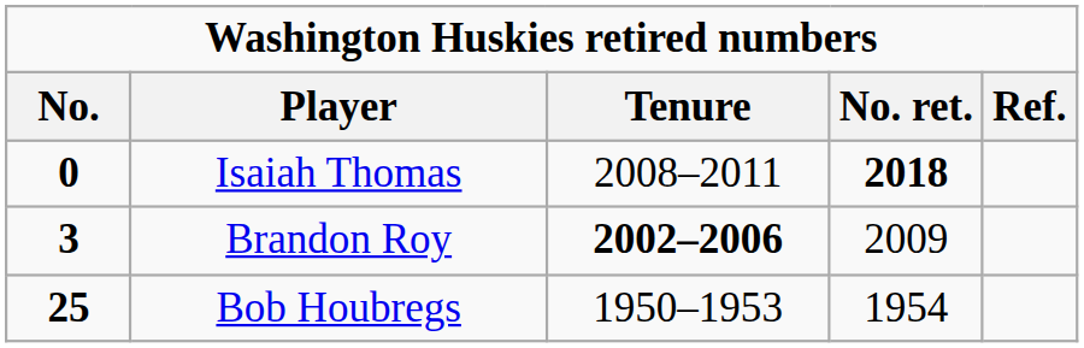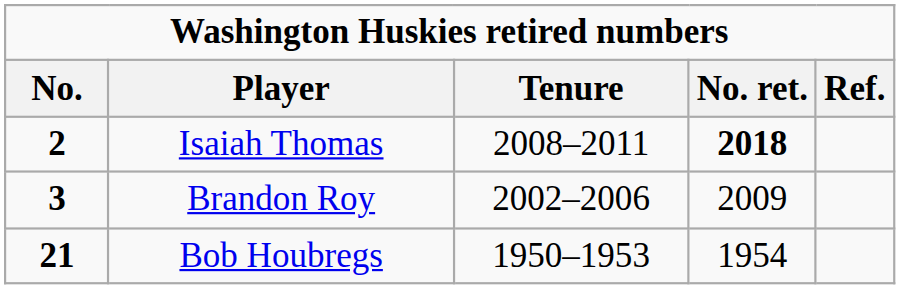Isaiah Thomas | No.: 0 -> 2
Brandon Roy | Tenure: bold -> normal
Bob Houbregs | No.: 25 -> 21
